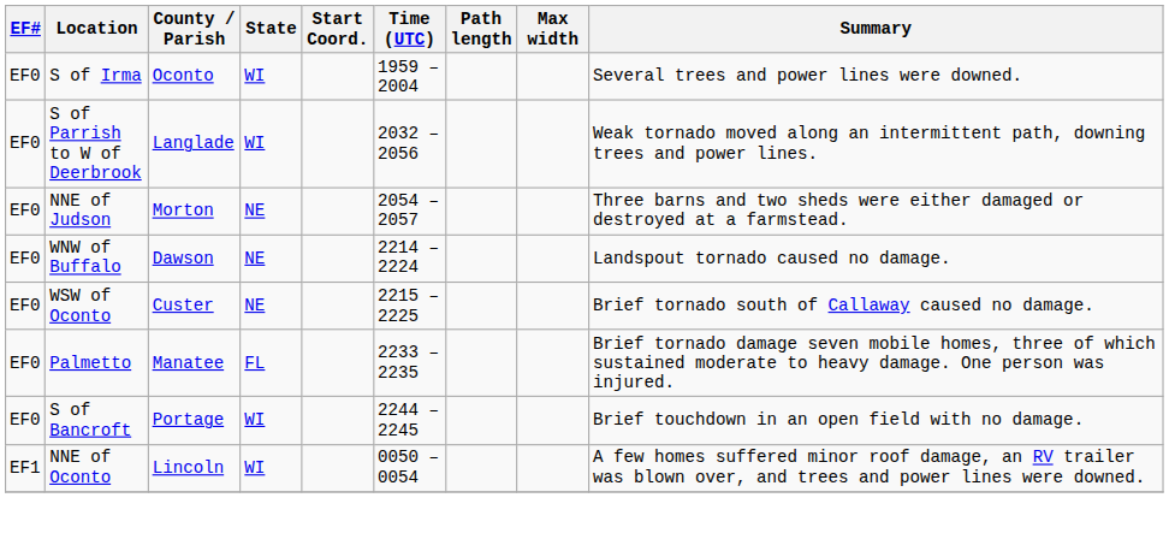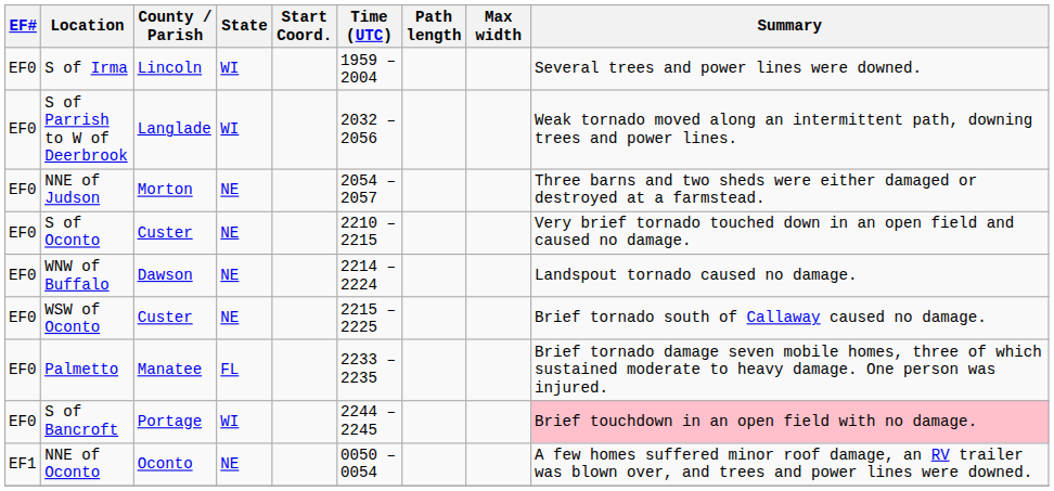S of Irma | County / Parish: Oconto -> Lincoln
+ row: EF0 | S of Oconto | Custer | NE | 2210 – 2215 | Very brief tornado touched down in an open field and caused no damage.
S of Bancroft | Summary: no background -> pink background
NNE of Oconto | County / Parish: Lincoln -> Oconto
NNE of Oconto | State: WI -> NE
